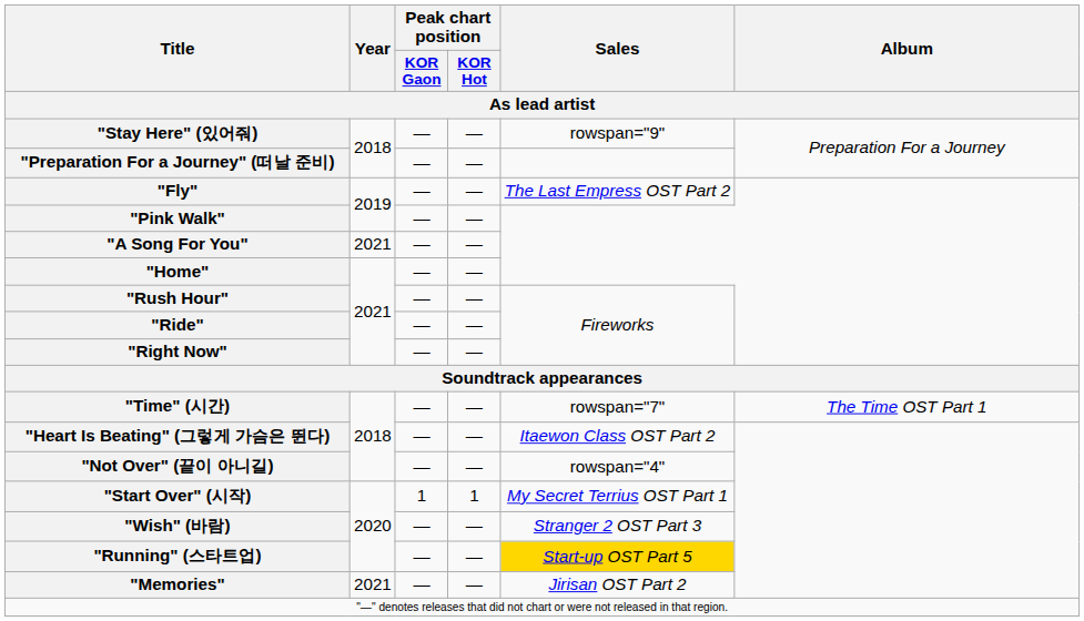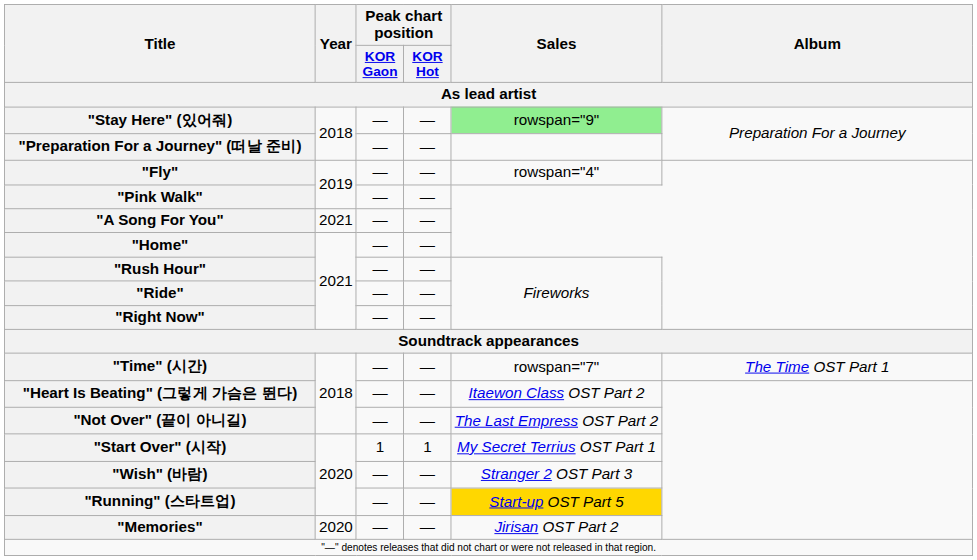"Stay Here" (있어줘) | Sales: no background -> lightgreen background
"Fly" | Sales: The Last Empress OST Part 2 -> rowspan="4"
"Not Over" (끝이 아니길) | Sales: rowspan="4" -> The Last Empress OST Part 2
"Memories" | Year: 2021 -> 2020
